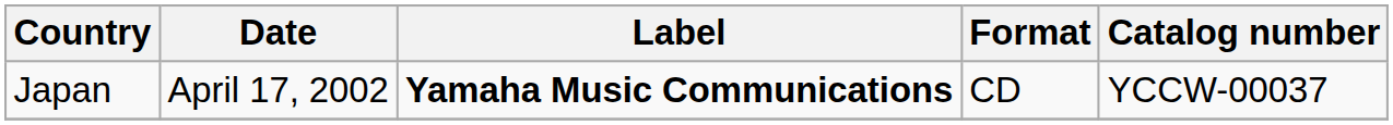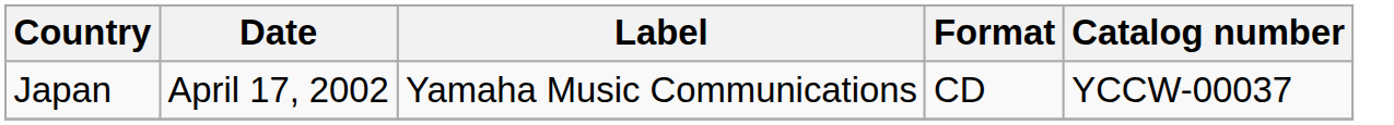Japan | Label: bold -> normal
